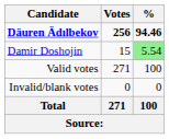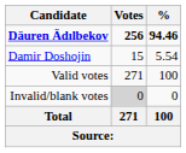Damir Doshojin | %: lightgreen background -> no background
Invalid/blank votes | Votes: no background -> lightgrey background
